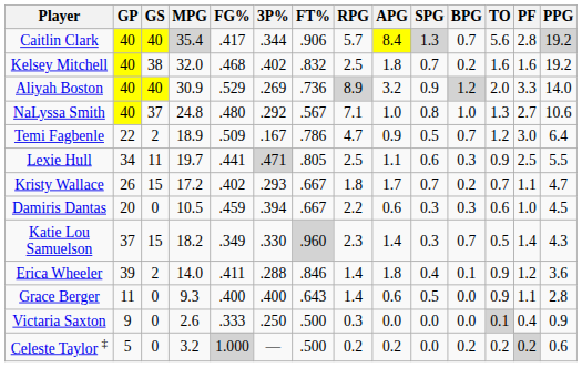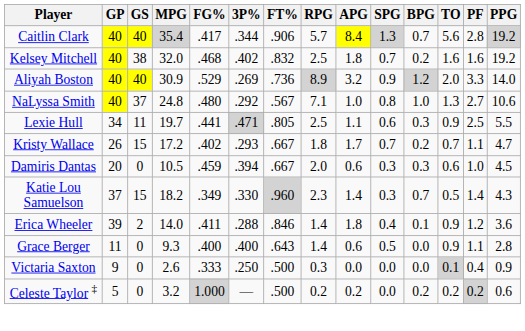- row: Temi Fagbenle | 22 | 2 | 18.9 | .509 | .167 | .786 | 4.7 | 0.9 | 0.5 | 0.7 | 1.2 | 3.0 | 6.4
Damiris Dantas | RPG: 2.2 -> 2.0
